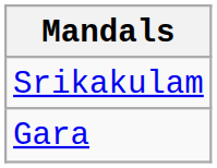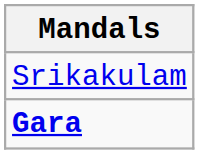row 3 | column 1: normal -> bold
